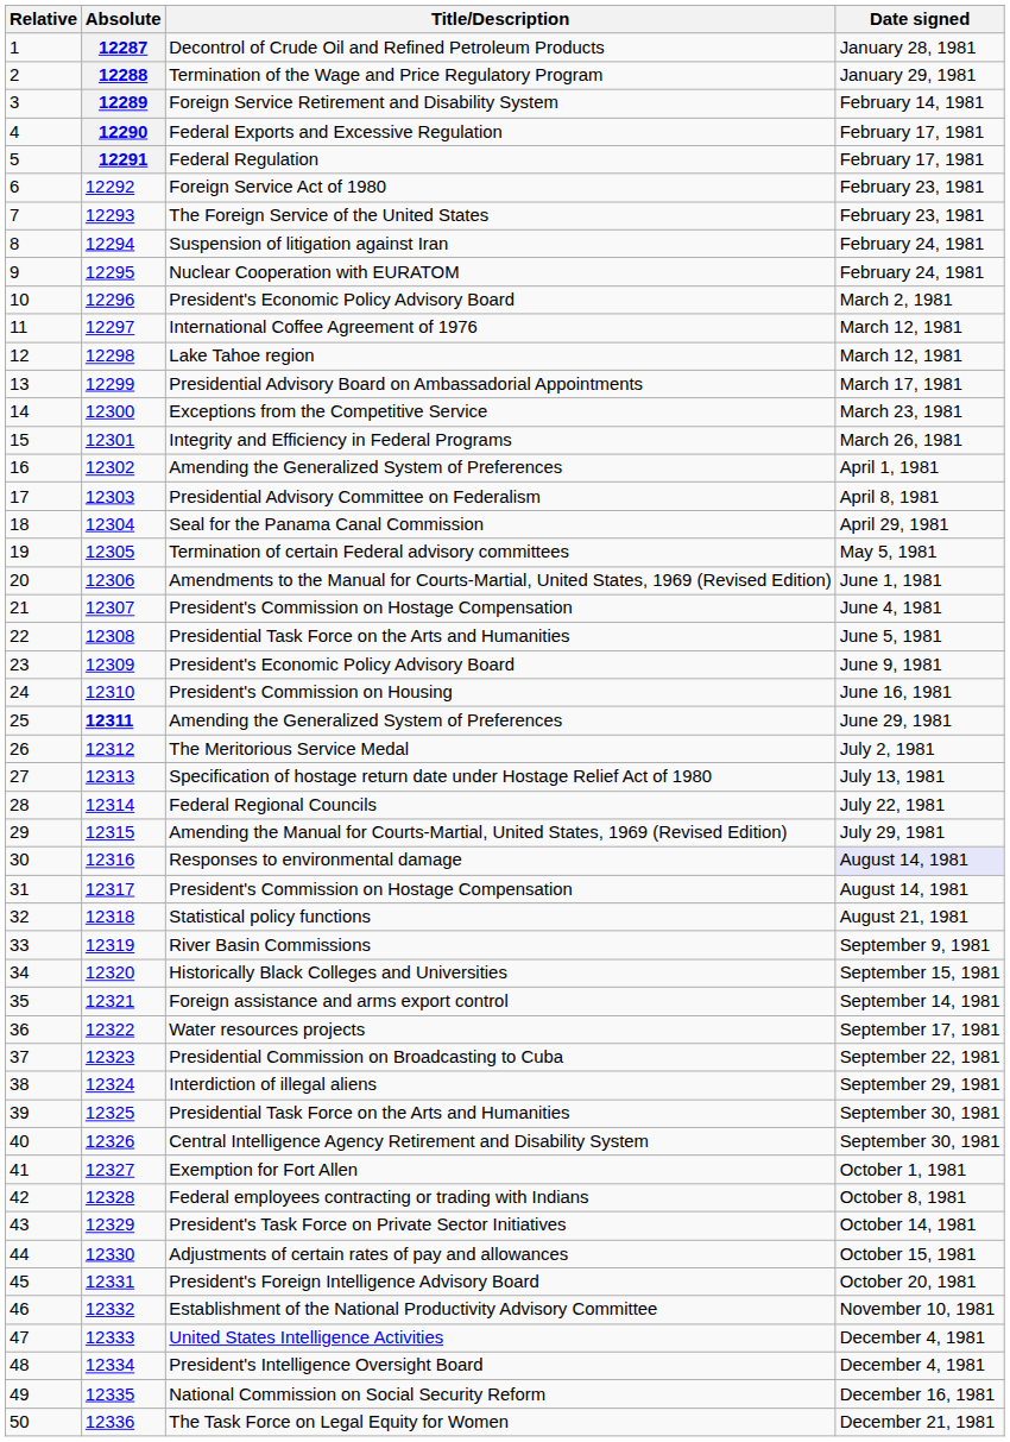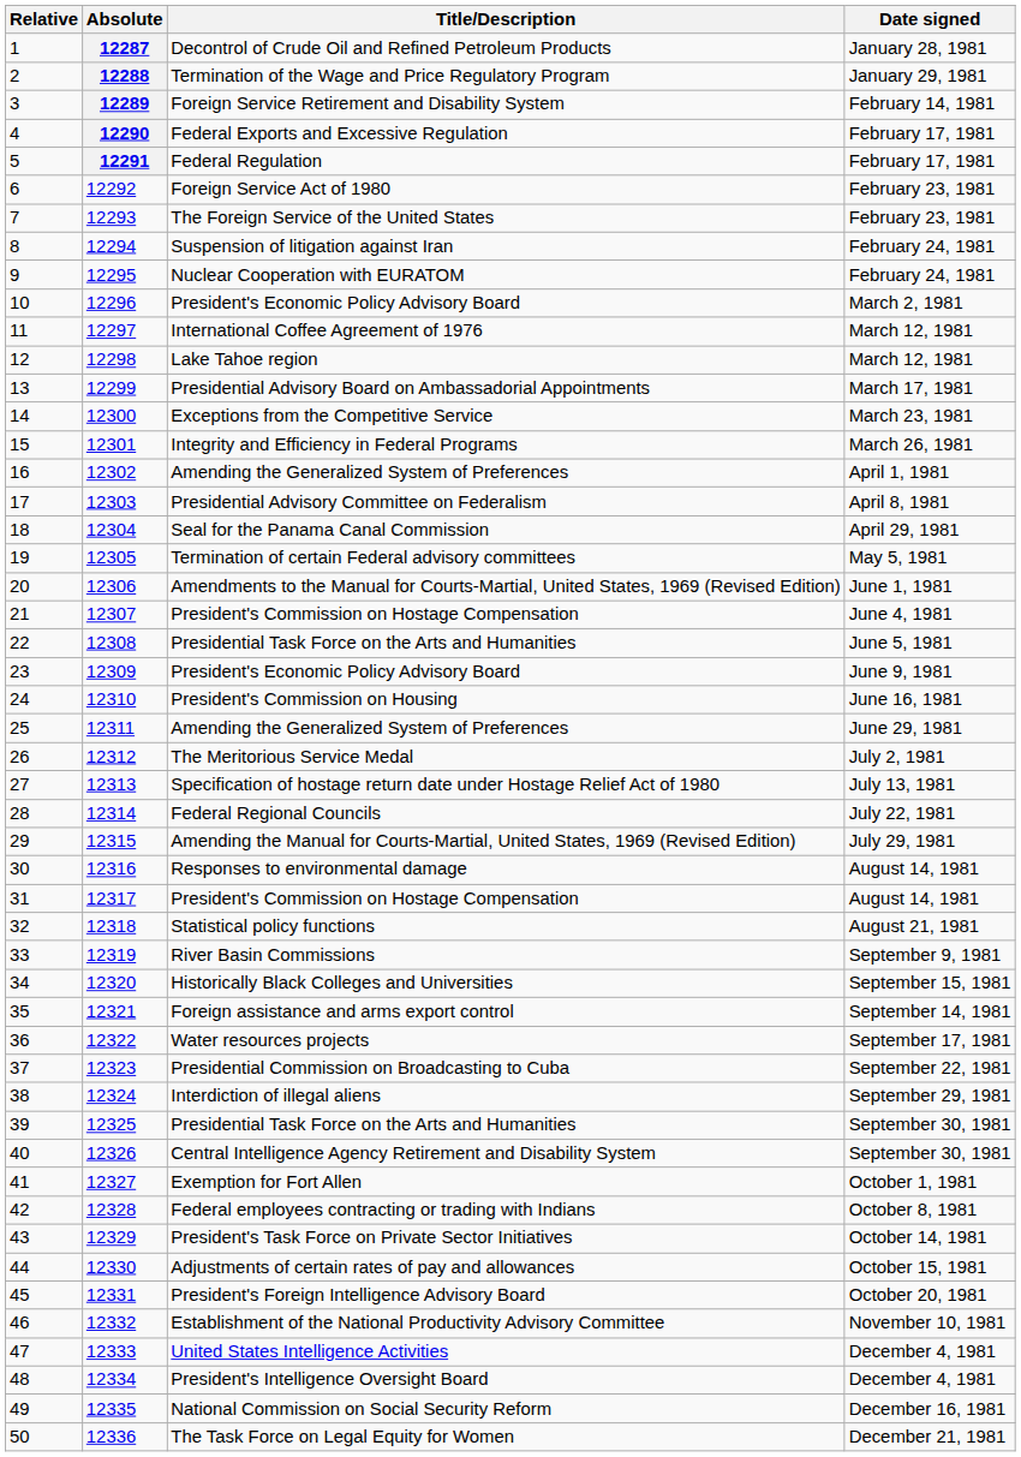25 / Amending the Generalized System of Preferences | Absolute: bold -> normal
Responses to environmental damage | Date signed: lavender background -> no background
